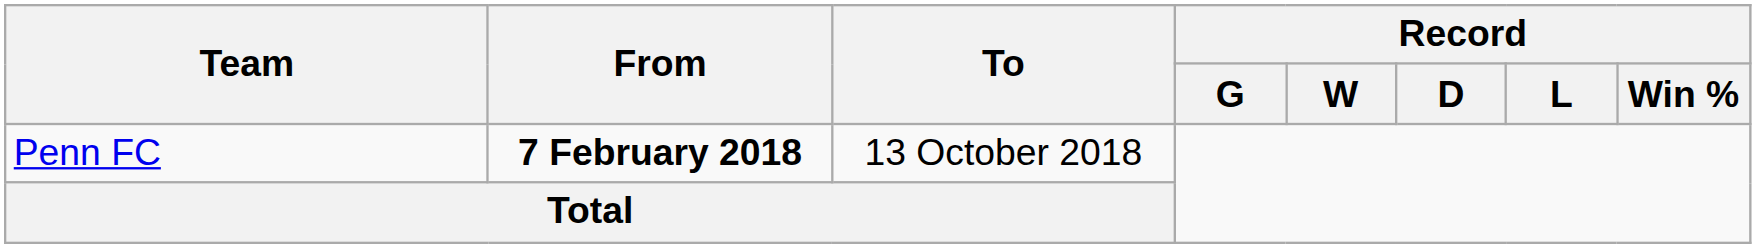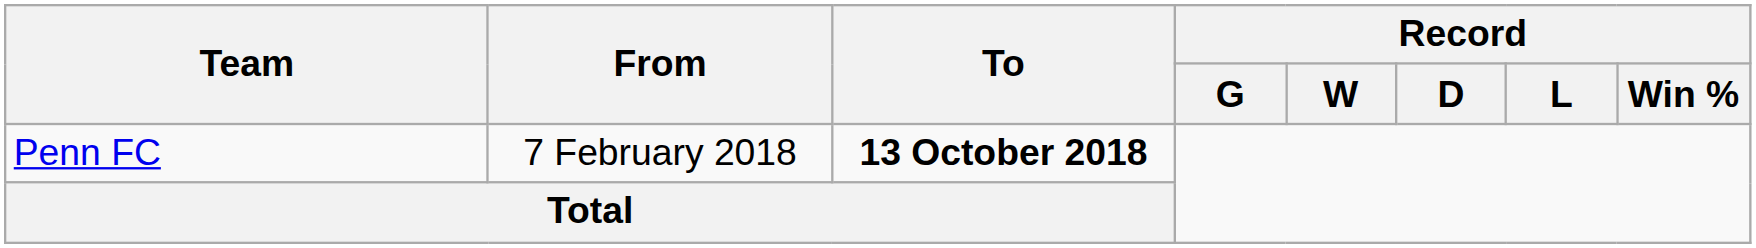Penn FC | From: bold -> normal
Penn FC | To: normal -> bold
